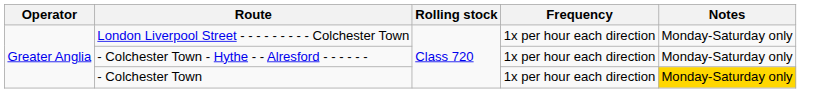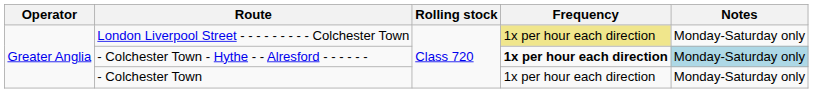London Liverpool Street - - - - - - - - - Colchester Town | Frequency: no background -> khaki background
- Colchester Town - Hythe - - Alresford - - - - - - | Frequency: normal -> bold
- Colchester Town - Hythe - - Alresford - - - - - - | Notes: no background -> lightblue background
- Colchester Town | Notes: gold background -> no background
